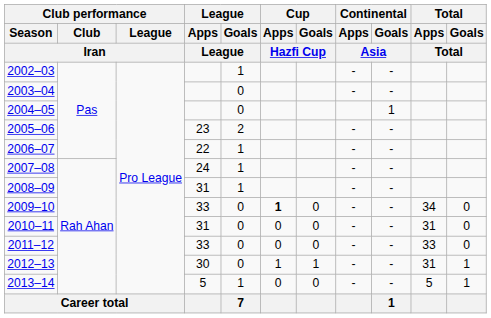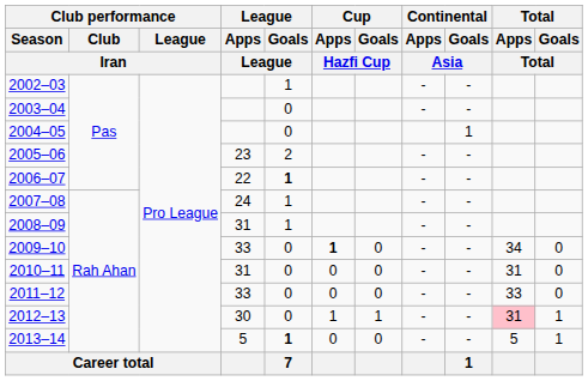2006–07 | League / Goals / League: normal -> bold
2012–13 | Total / Apps / Total: no background -> pink background
2013–14 | League / Goals / League: normal -> bold
